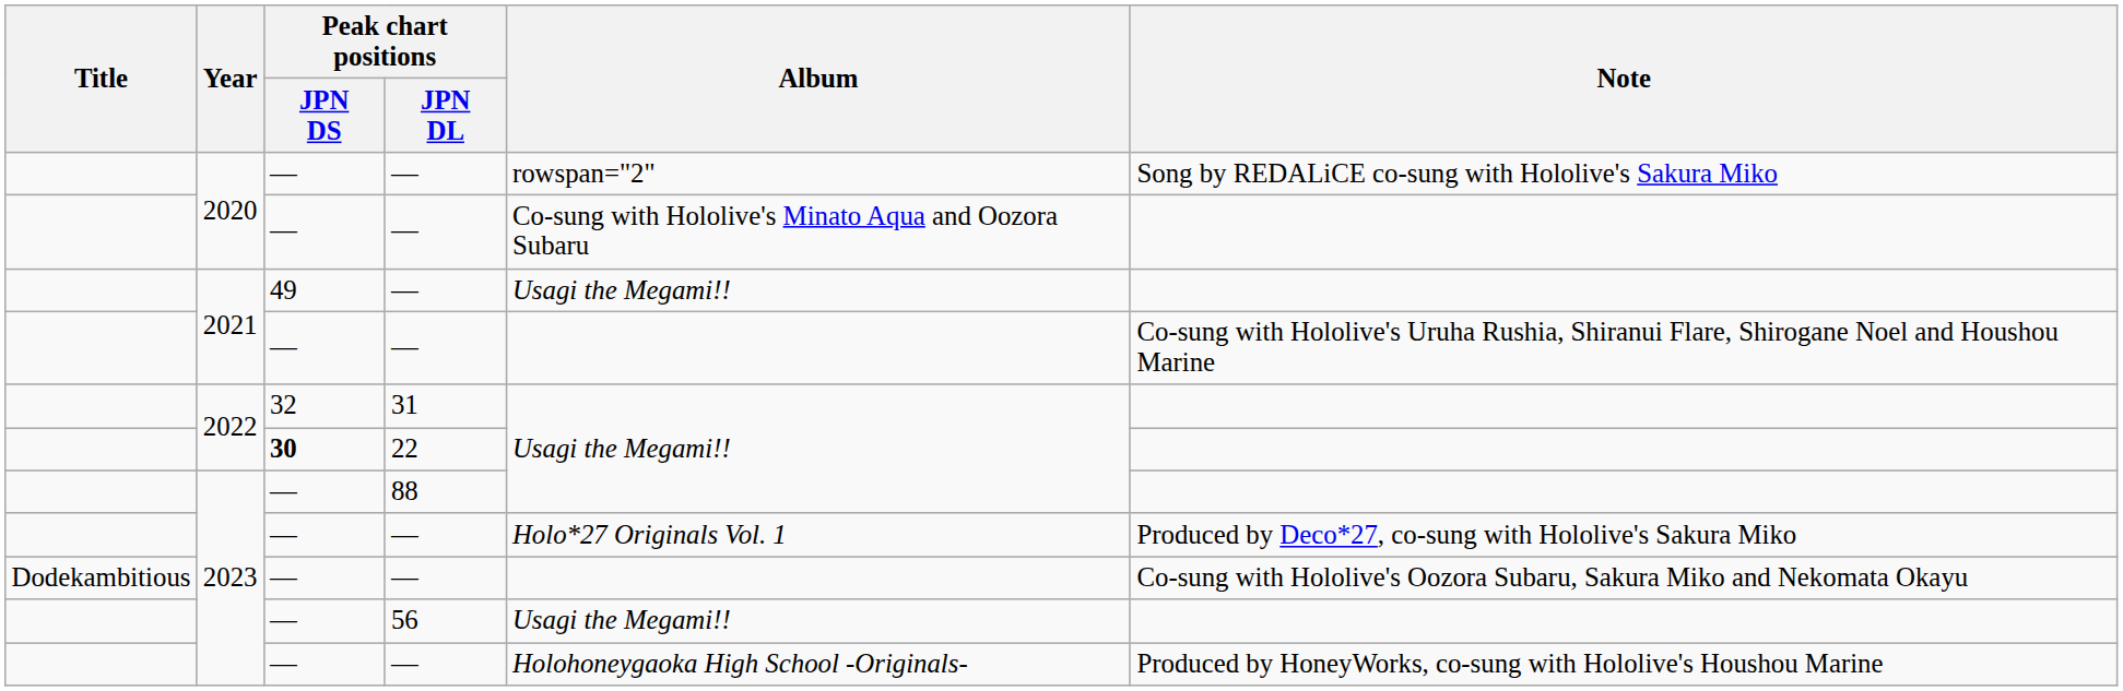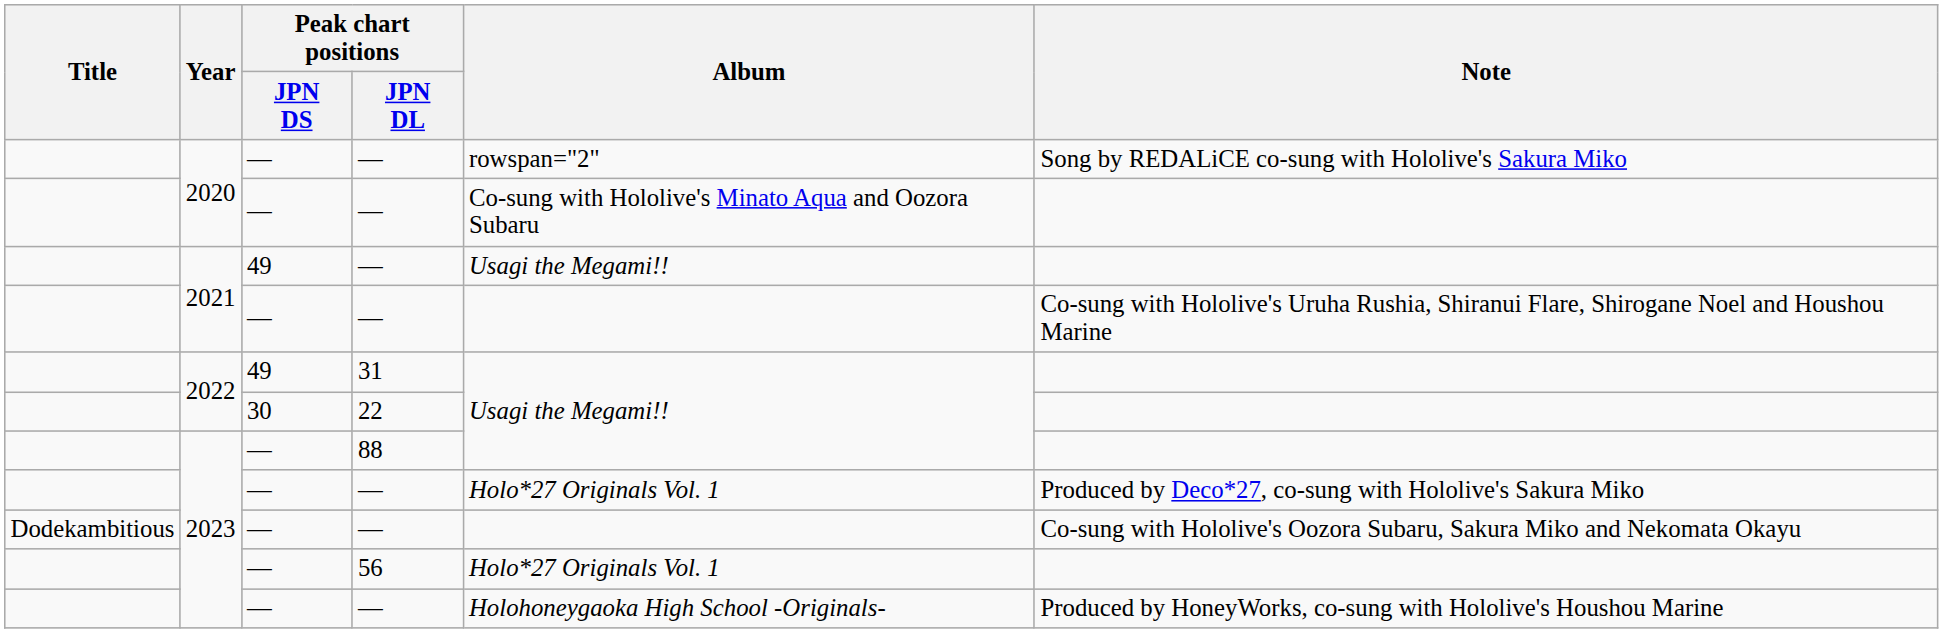31 | Peak chart positions / JPN DS: 32 -> 49
22 | Peak chart positions / JPN DS: bold -> normal
56 | Album: Usagi the Megami!! -> Holo*27 Originals Vol. 1
